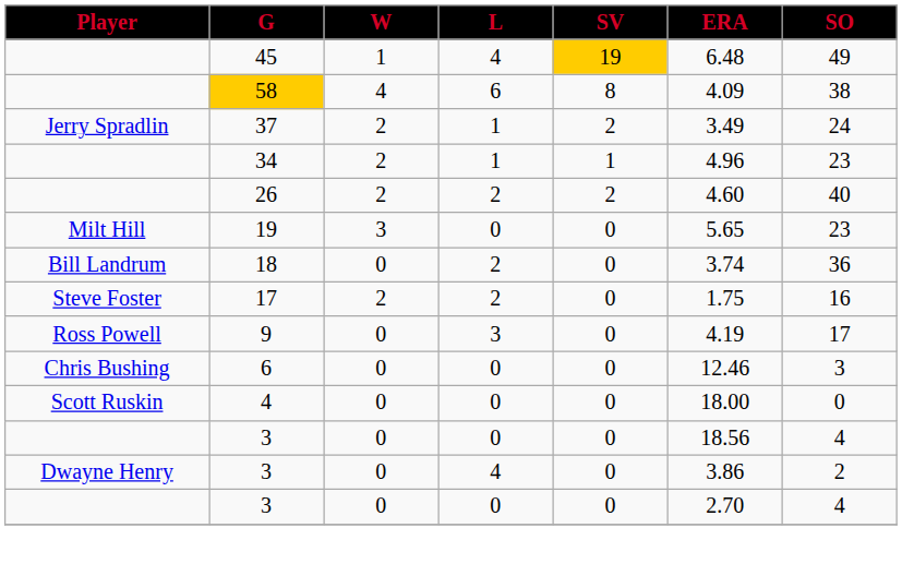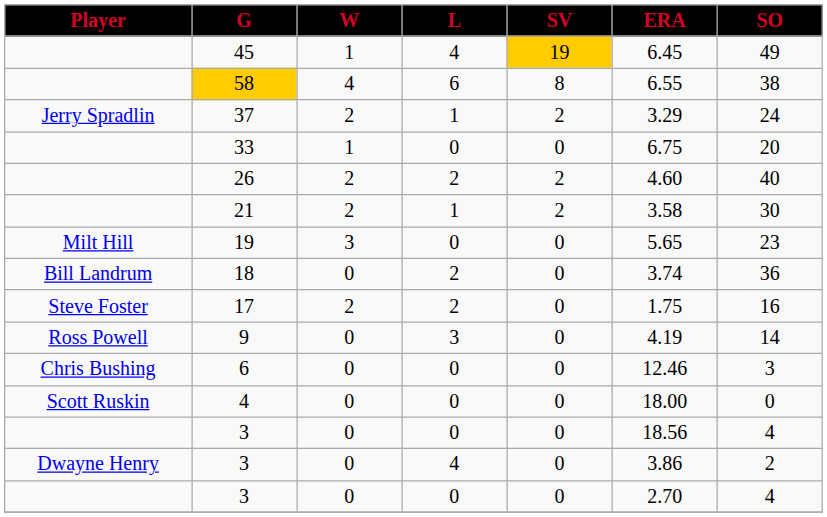45 | ERA: 6.48 -> 6.45
58 | ERA: 4.09 -> 6.55
37 | ERA: 3.49 -> 3.29
- row: 34 | 2 | 1 | 1 | 4.96 | 23
+ row: 33 | 1 | 0 | 0 | 6.75 | 20
+ row: 21 | 2 | 1 | 2 | 3.58 | 30
9 | SO: 17 -> 14
